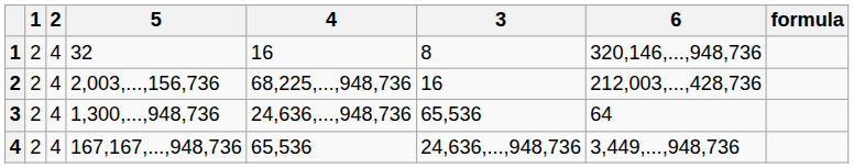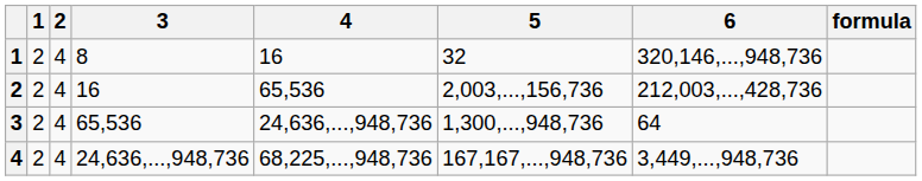columns swapped: 3 <-> 5
row 3 | 4: 68,225,...,948,736 -> 65,536
row 5 | 4: 65,536 -> 68,225,...,948,736
